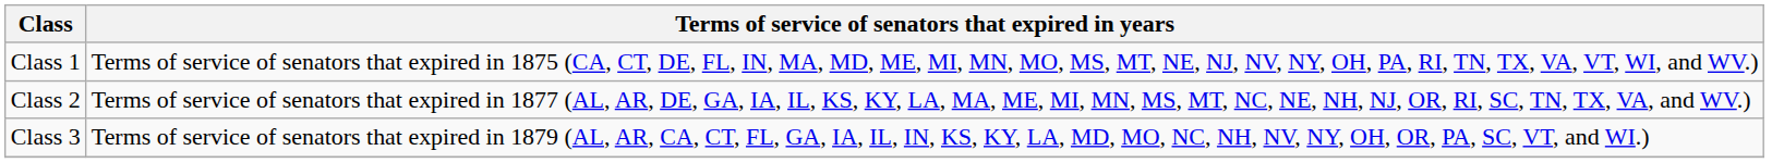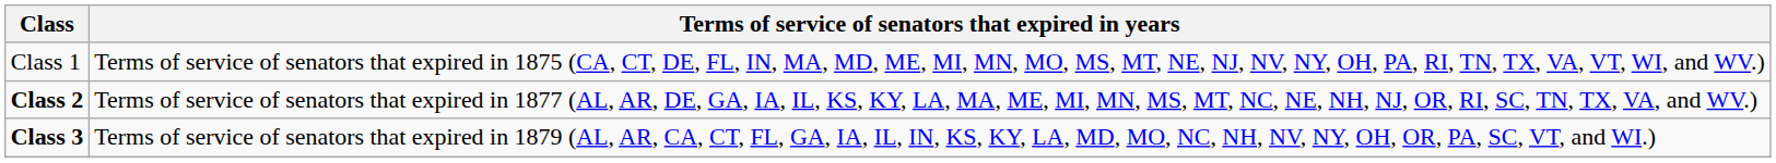Class 2 | Class: normal -> bold
Class 3 | Class: normal -> bold
